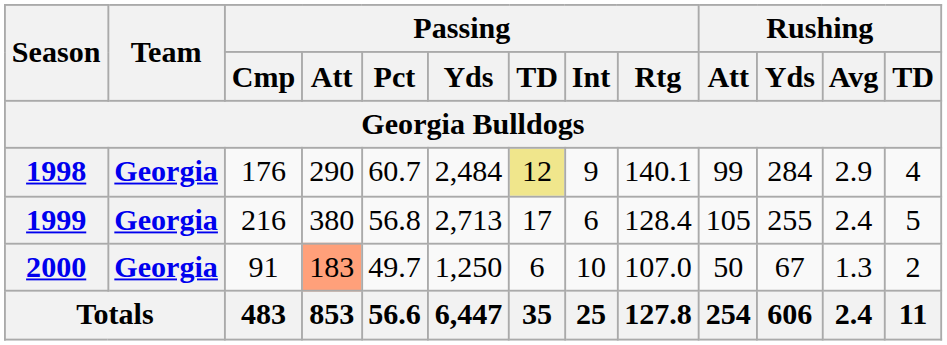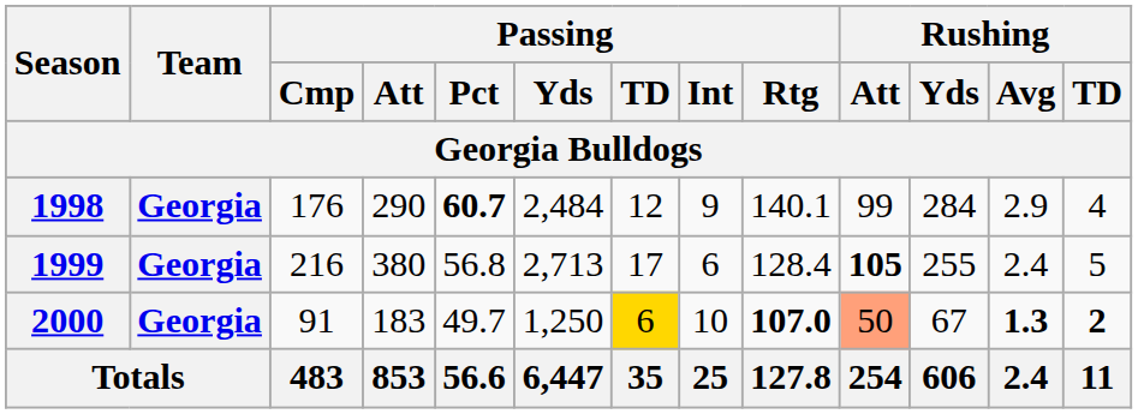1998 | Passing / Pct: normal -> bold
1998 | Passing / TD: khaki background -> no background
1999 | Rushing / Att: normal -> bold
2000 | Passing / Att: lightsalmon background -> no background
2000 | Passing / TD: no background -> gold background
2000 | Passing / Rtg: normal -> bold
2000 | Rushing / Att: no background -> lightsalmon background
2000 | Rushing / Avg: normal -> bold
2000 | Rushing / TD: normal -> bold
